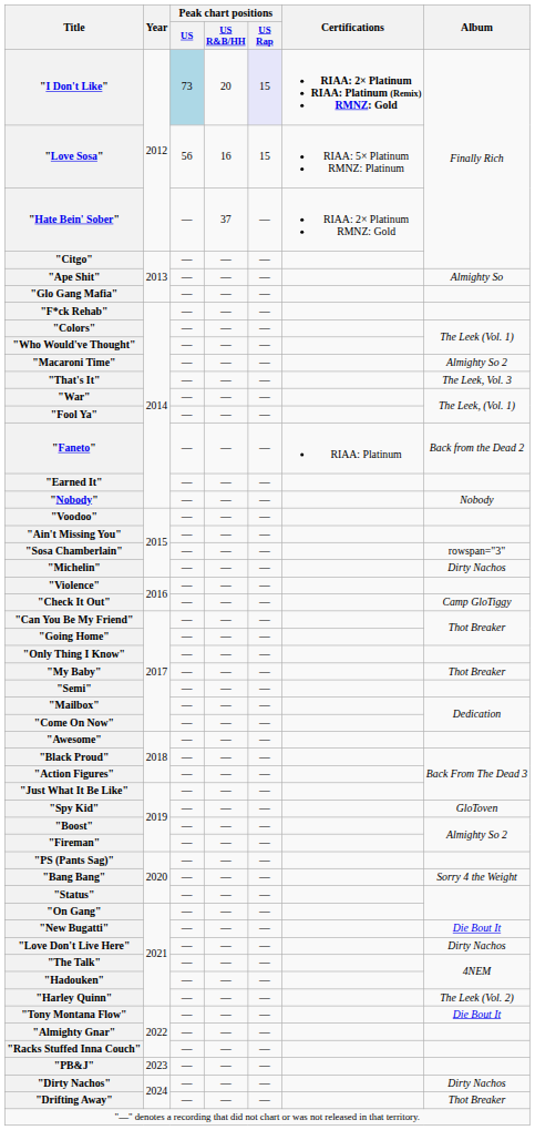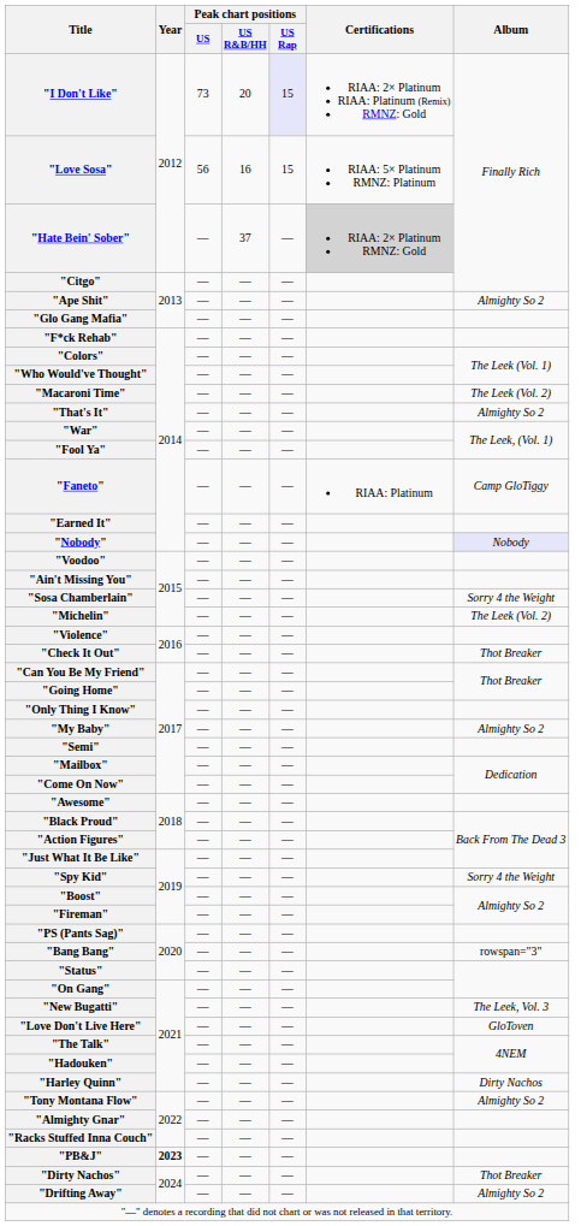"I Don't Like" | Peak chart positions / US: lightblue background -> no background
"I Don't Like" | Certifications: bold -> normal
"Hate Bein' Sober" | Certifications: no background -> lightgrey background
"Ape Shit" | Album: Almighty So -> Almighty So 2
"Macaroni Time" | Album: Almighty So 2 -> The Leek (Vol. 2)
"That's It" | Album: The Leek, Vol. 3 -> Almighty So 2
"Faneto" | Album: Back from the Dead 2 -> Camp GloTiggy
"Nobody" | Album: no background -> lavender background
"Sosa Chamberlain" | Album: rowspan="3" -> Sorry 4 the Weight
"Michelin" | Album: Dirty Nachos -> The Leek (Vol. 2)
"Check It Out" | Album: Camp GloTiggy -> Thot Breaker
"My Baby" | Album: Thot Breaker -> Almighty So 2
"Spy Kid" | Album: GloToven -> Sorry 4 the Weight
"Bang Bang" | Album: Sorry 4 the Weight -> rowspan="3"
"New Bugatti" | Album: Die Bout It -> The Leek, Vol. 3
"Love Don't Live Here" | Album: Dirty Nachos -> GloToven
"Harley Quinn" | Album: The Leek (Vol. 2) -> Dirty Nachos
"Tony Montana Flow" | Album: Die Bout It -> Almighty So 2
"PB&J" | Year: normal -> bold
"Dirty Nachos" | Album: Dirty Nachos -> Thot Breaker
"Drifting Away" | Album: Thot Breaker -> Almighty So 2
